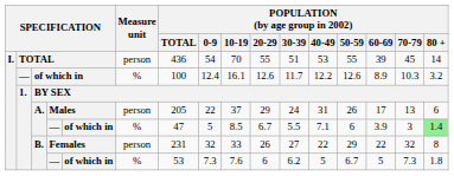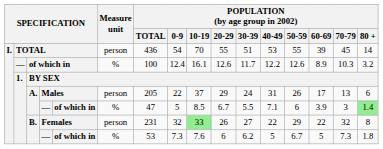Females | POPULATION (by age group in 2002) / 10-19: no background -> lightgreen background
